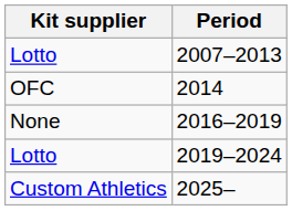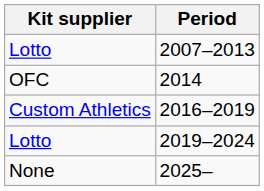2016–2019 | Kit supplier: None -> Custom Athletics
2025– | Kit supplier: Custom Athletics -> None
